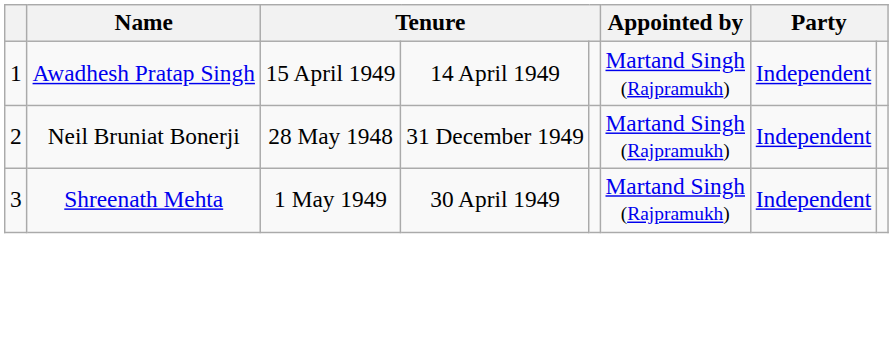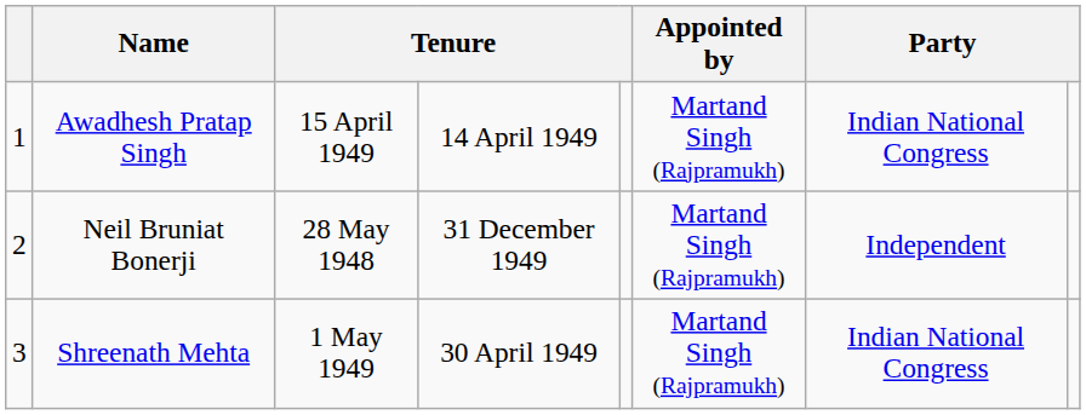Awadhesh Pratap Singh | column 7: Independent -> Indian National Congress
Shreenath Mehta | column 7: Independent -> Indian National Congress
